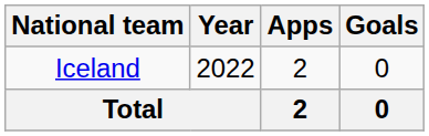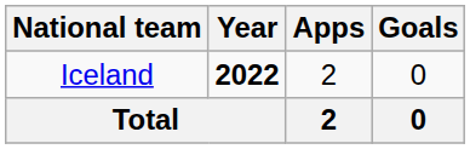Iceland | Year: normal -> bold
